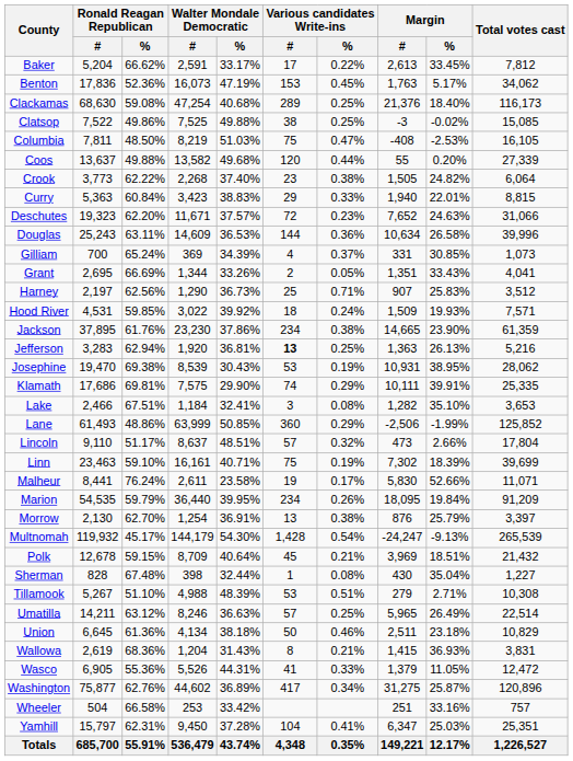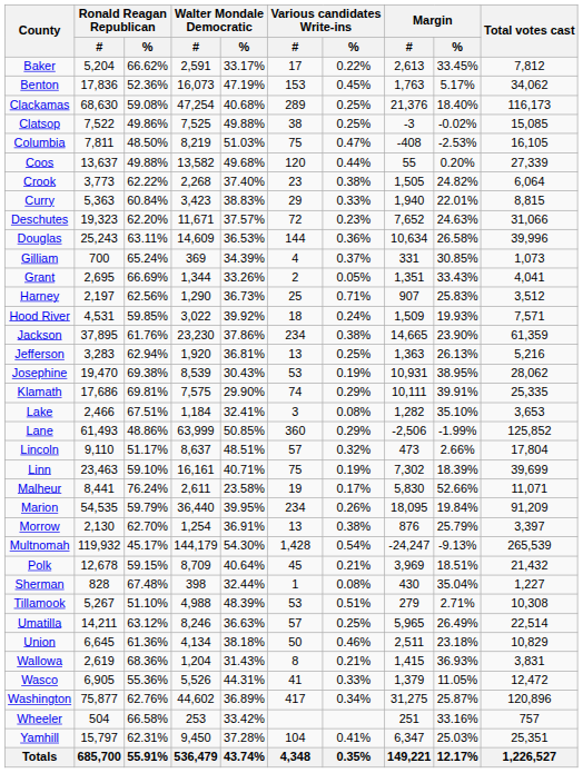Jefferson | Various candidates Write-ins / #: bold -> normal
